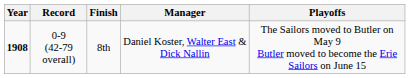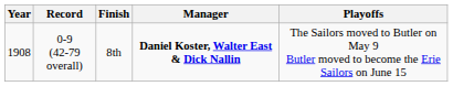row 2 | Year: bold -> normal
row 2 | Manager: normal -> bold
